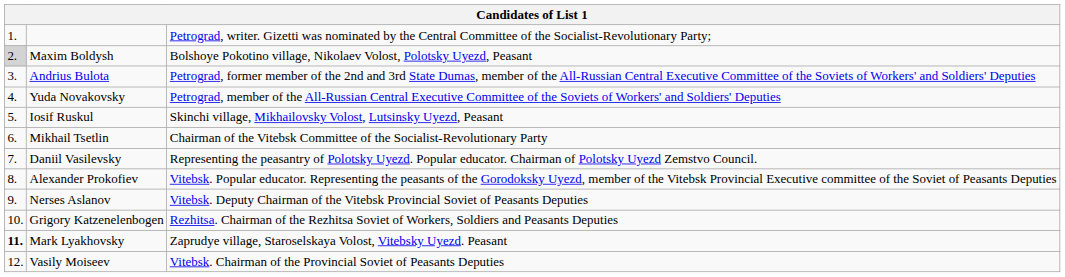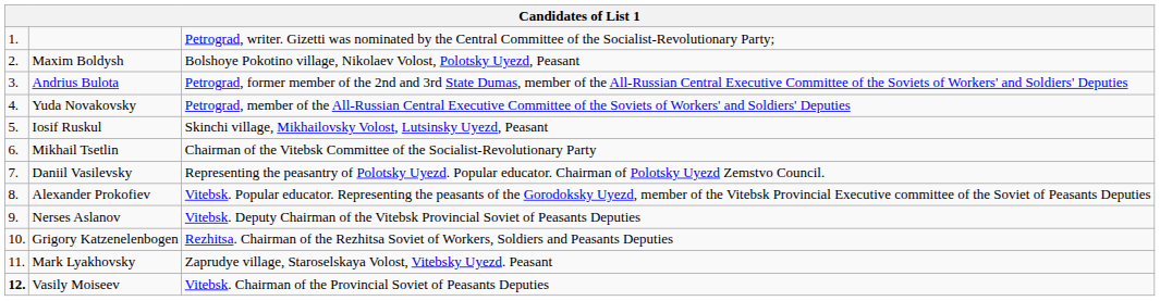Maxim Boldysh | column 1: lightgrey background -> no background
Mark Lyakhovsky | column 1: bold -> normal
Vasily Moiseev | column 1: normal -> bold
